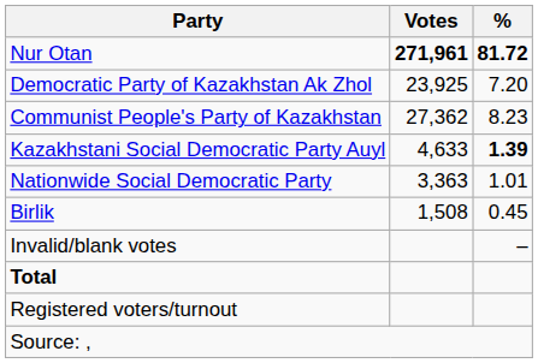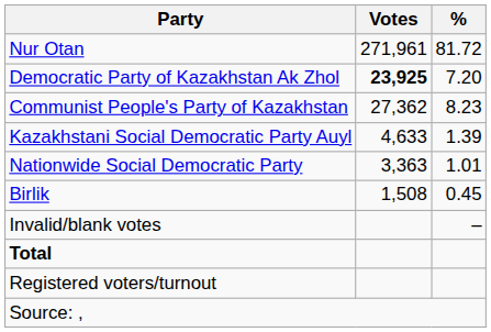Nur Otan | Votes: bold -> normal
Nur Otan | %: bold -> normal
Democratic Party of Kazakhstan Ak Zhol | Votes: normal -> bold
Kazakhstani Social Democratic Party Auyl | %: bold -> normal
